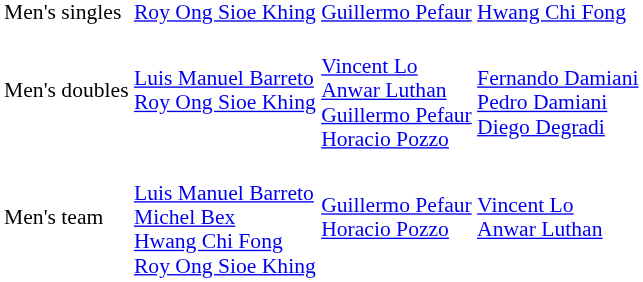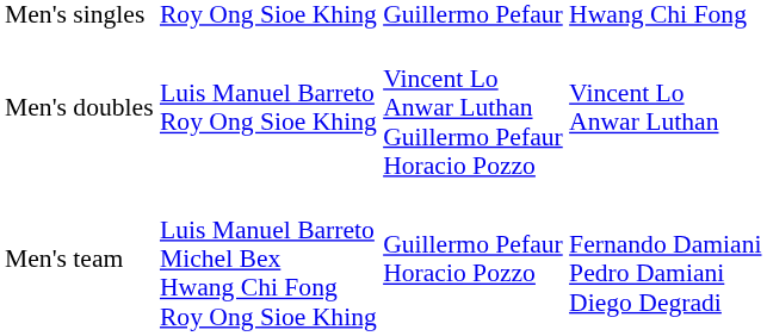Men's doubles | column 4: Fernando Damiani Pedro Damiani Diego Degradi -> Vincent Lo Anwar Luthan
Men's team | column 4: Vincent Lo Anwar Luthan -> Fernando Damiani Pedro Damiani Diego Degradi
